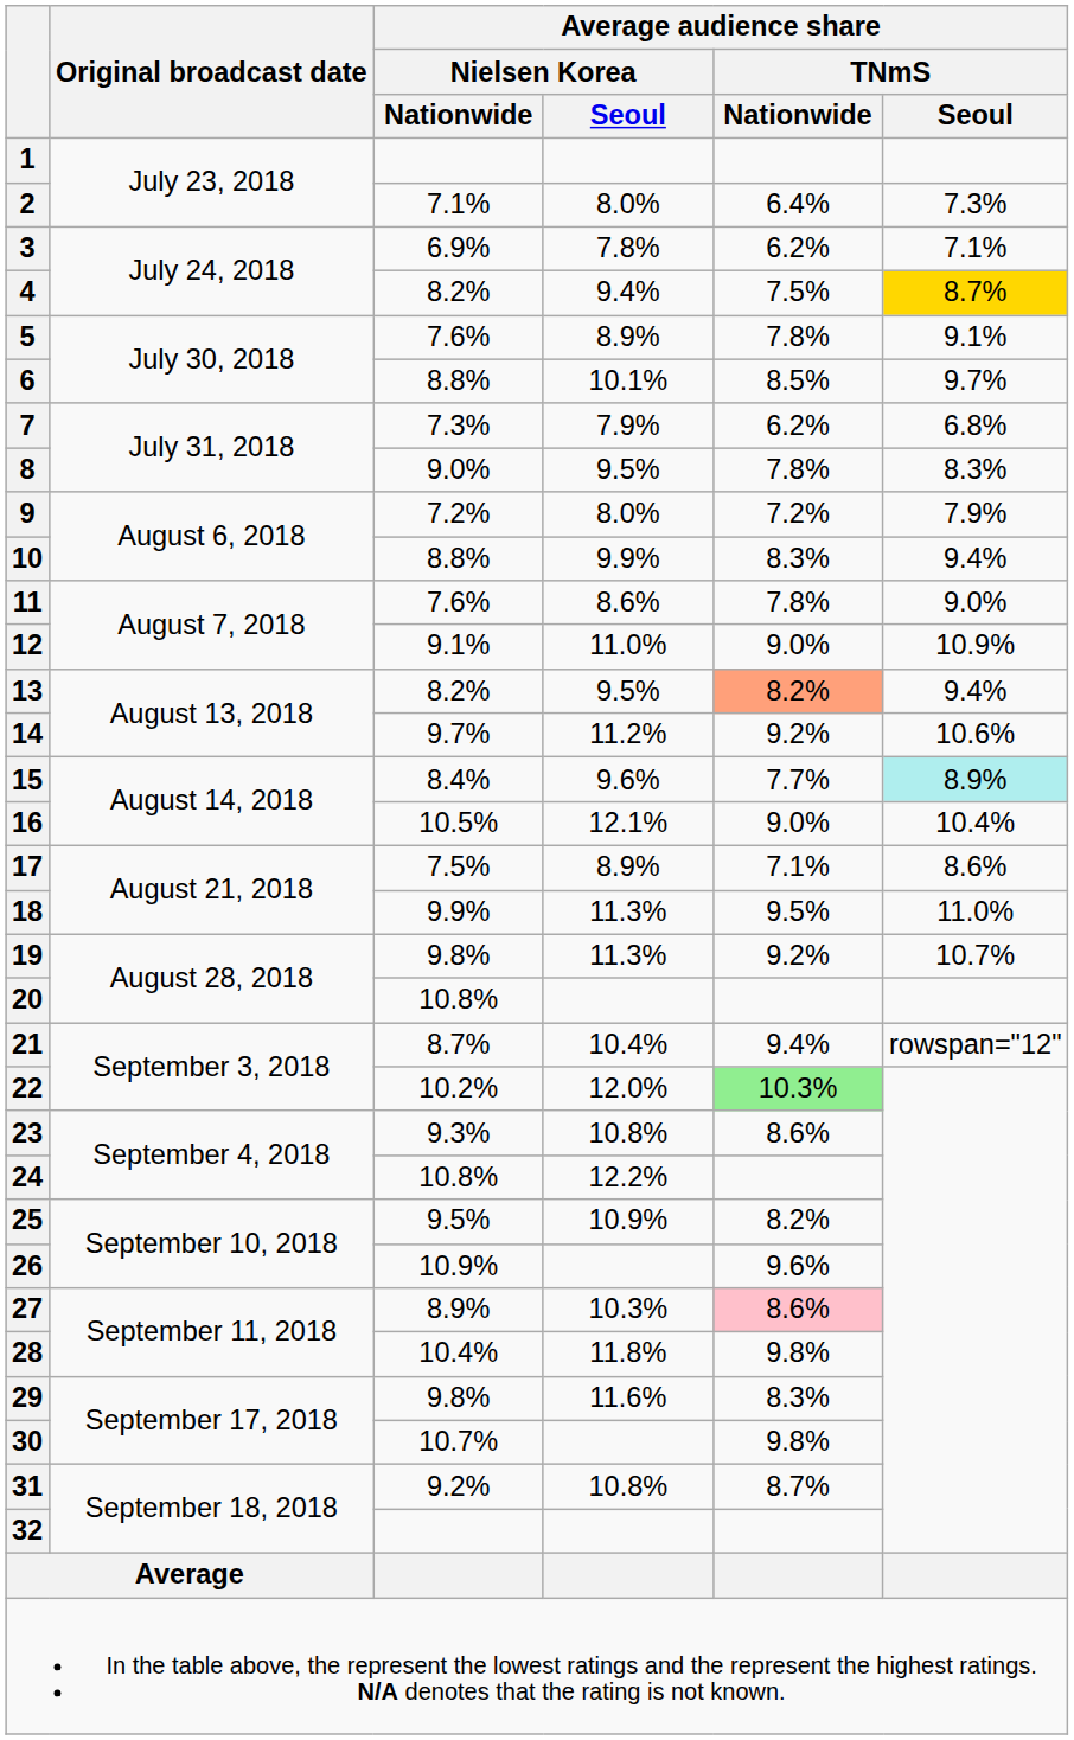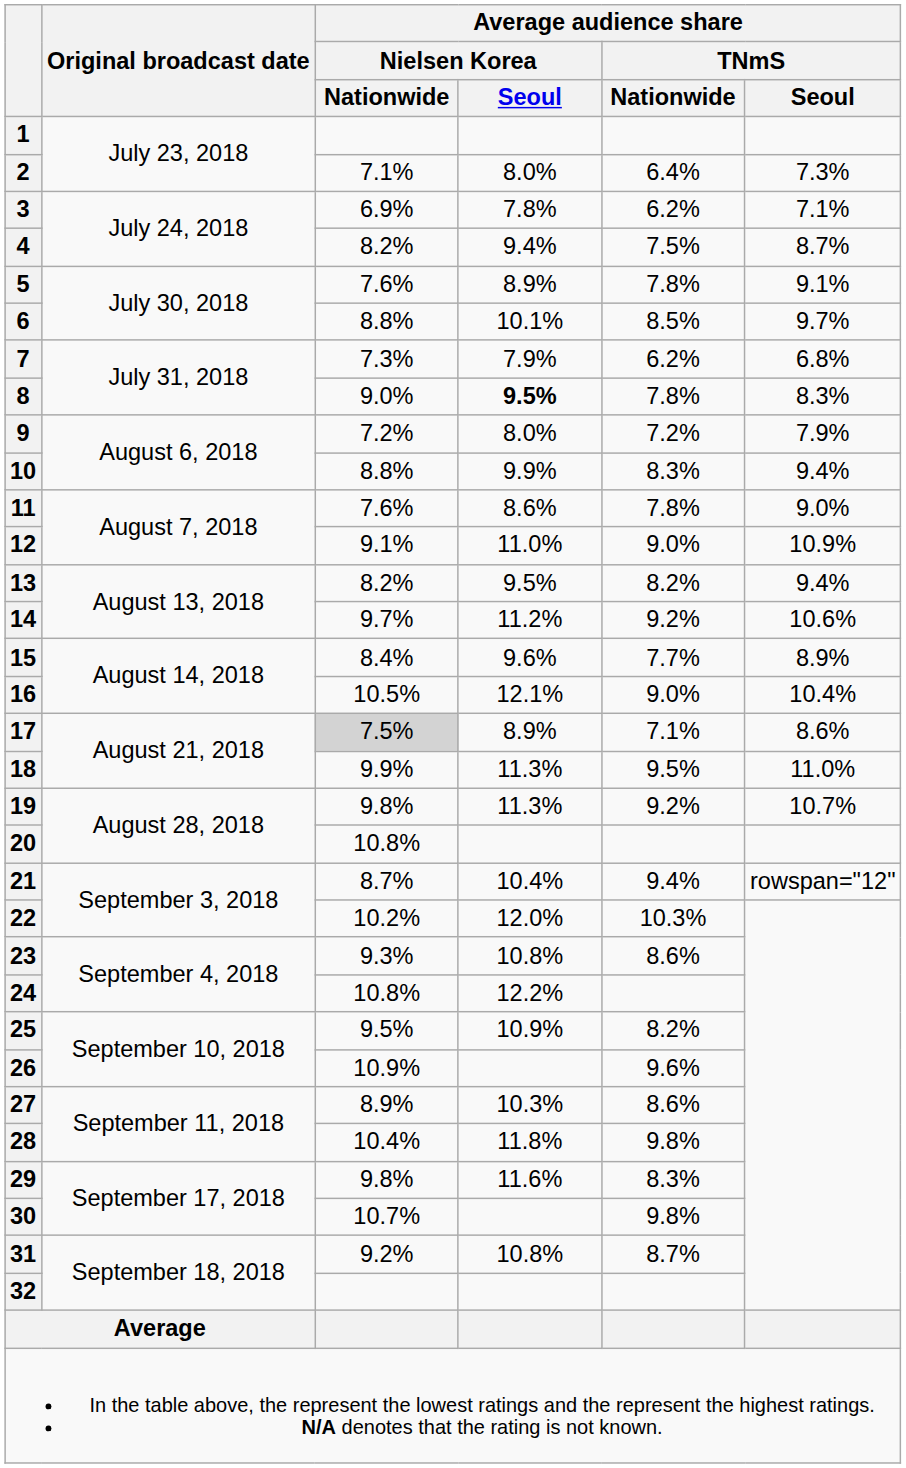4 | Average audience share / TNmS / Seoul: gold background -> no background
8 | Average audience share / Nielsen Korea / Seoul: normal -> bold
13 | Average audience share / TNmS / Nationwide: lightsalmon background -> no background
15 | Average audience share / TNmS / Seoul: paleturquoise background -> no background
17 | Average audience share / Nielsen Korea / Nationwide: no background -> lightgrey background
22 | Average audience share / TNmS / Nationwide: lightgreen background -> no background
27 | Average audience share / TNmS / Nationwide: pink background -> no background
